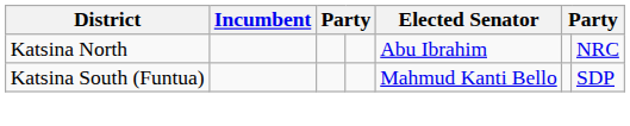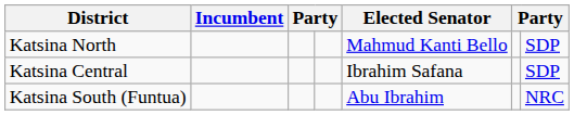Katsina North | Elected Senator: Abu Ibrahim -> Mahmud Kanti Bello
Katsina North | column 7: NRC -> SDP
+ row: Katsina Central | Ibrahim Safana | SDP
Katsina South (Funtua) | Elected Senator: Mahmud Kanti Bello -> Abu Ibrahim
Katsina South (Funtua) | column 7: SDP -> NRC
